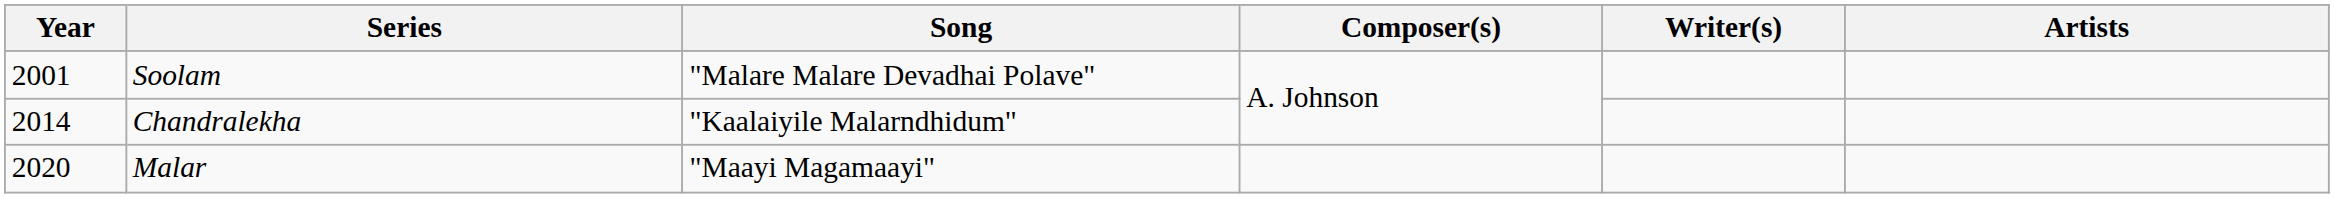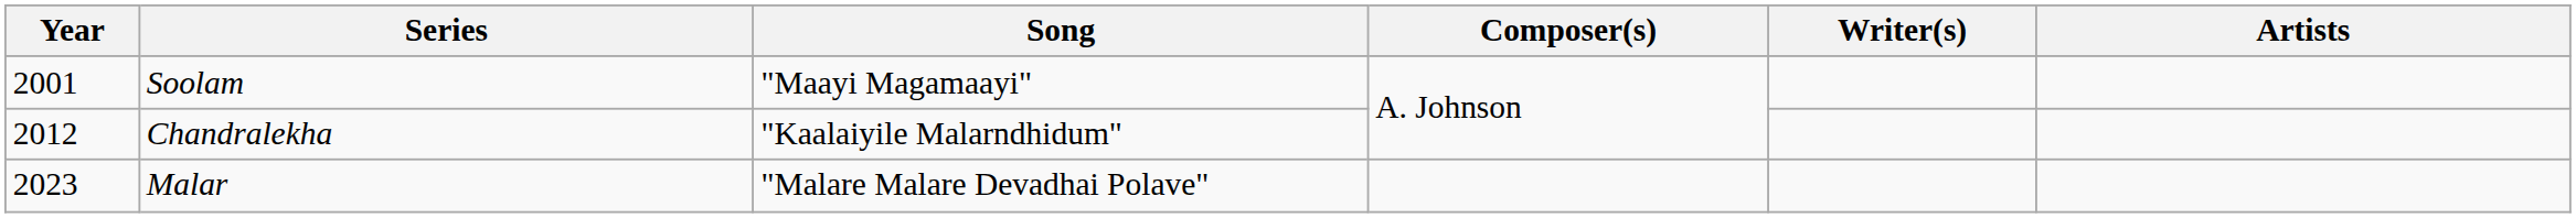Soolam | Song: "Malare Malare Devadhai Polave" -> "Maayi Magamaayi"
Chandralekha | Year: 2014 -> 2012
Malar | Year: 2020 -> 2023
Malar | Song: "Maayi Magamaayi" -> "Malare Malare Devadhai Polave"
